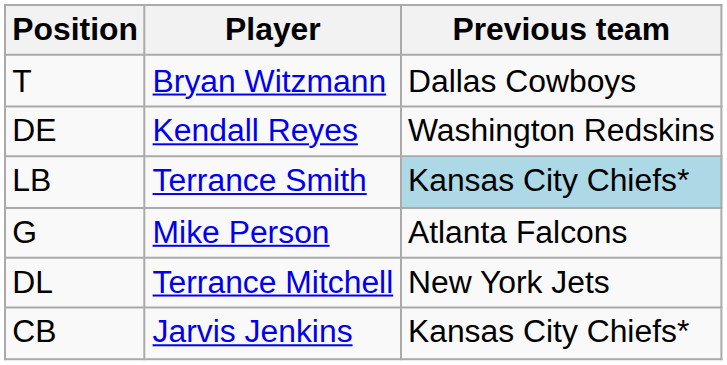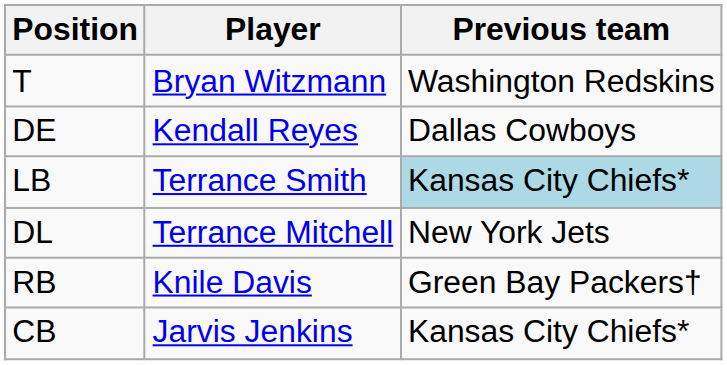T | Previous team: Dallas Cowboys -> Washington Redskins
DE | Previous team: Washington Redskins -> Dallas Cowboys
- row: G | Mike Person | Atlanta Falcons
+ row: RB | Knile Davis | Green Bay Packers†
